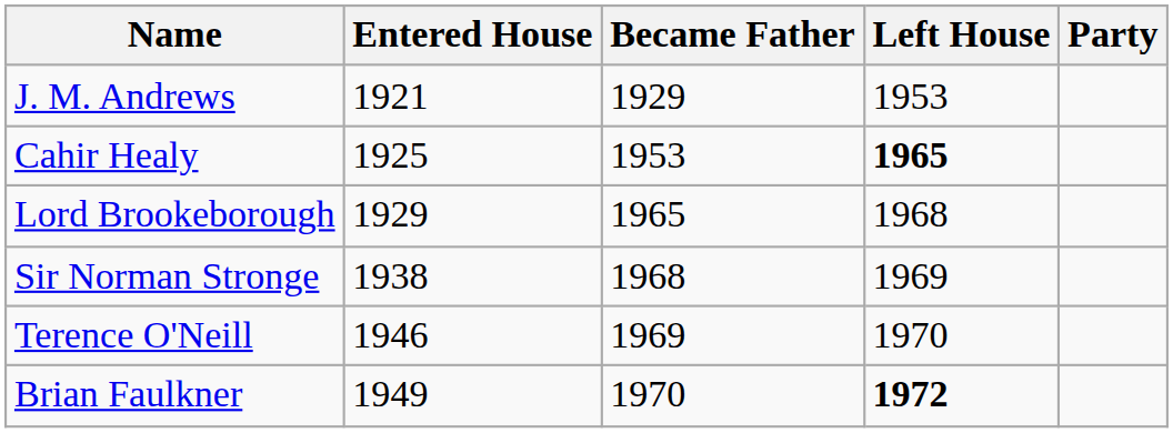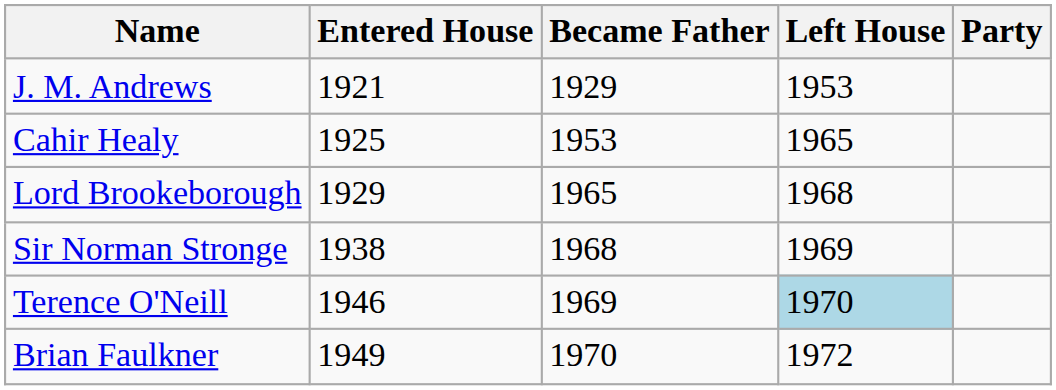Cahir Healy | Left House: bold -> normal
Terence O'Neill | Left House: no background -> lightblue background
Brian Faulkner | Left House: bold -> normal
